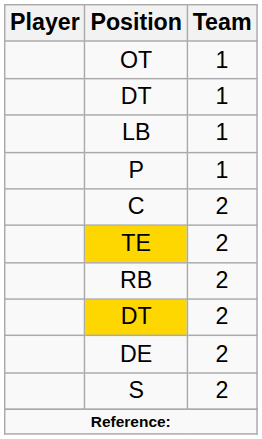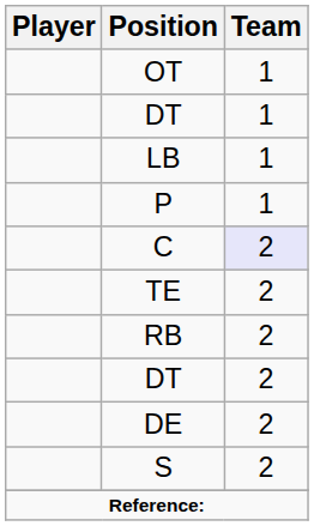C | Team: no background -> lavender background
TE | Position: gold background -> no background
DT / 2 | Position: gold background -> no background
